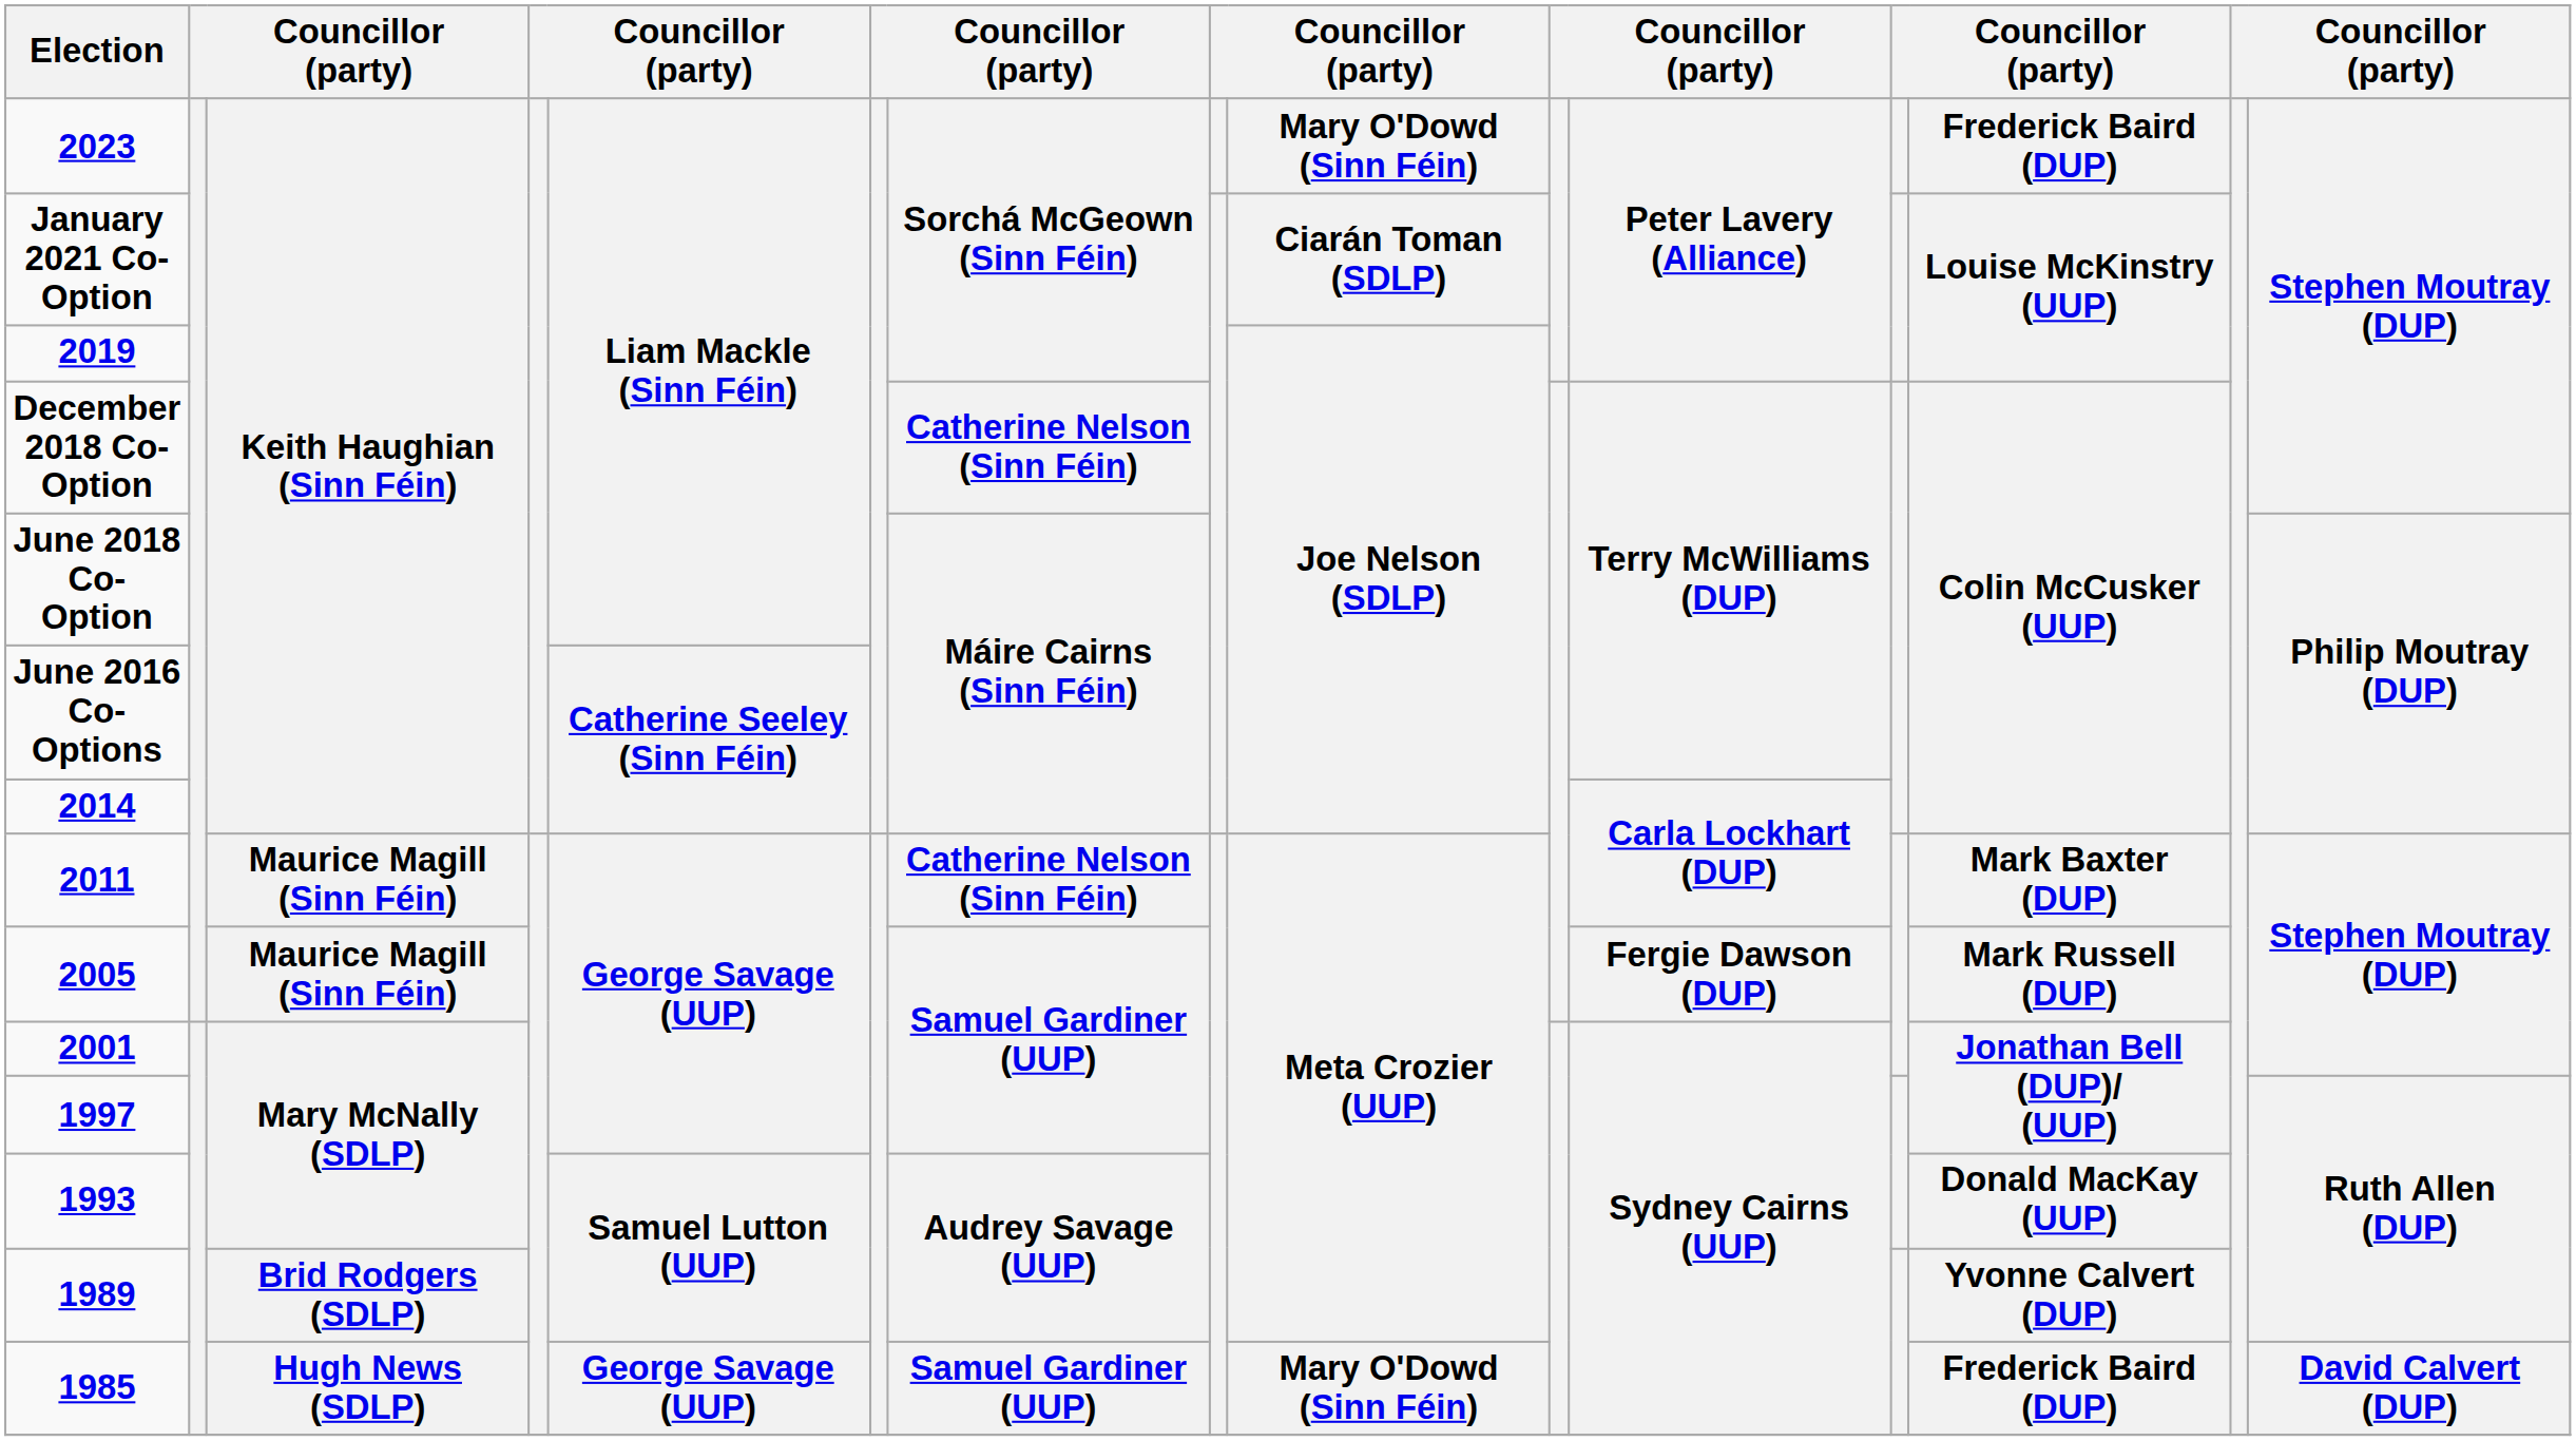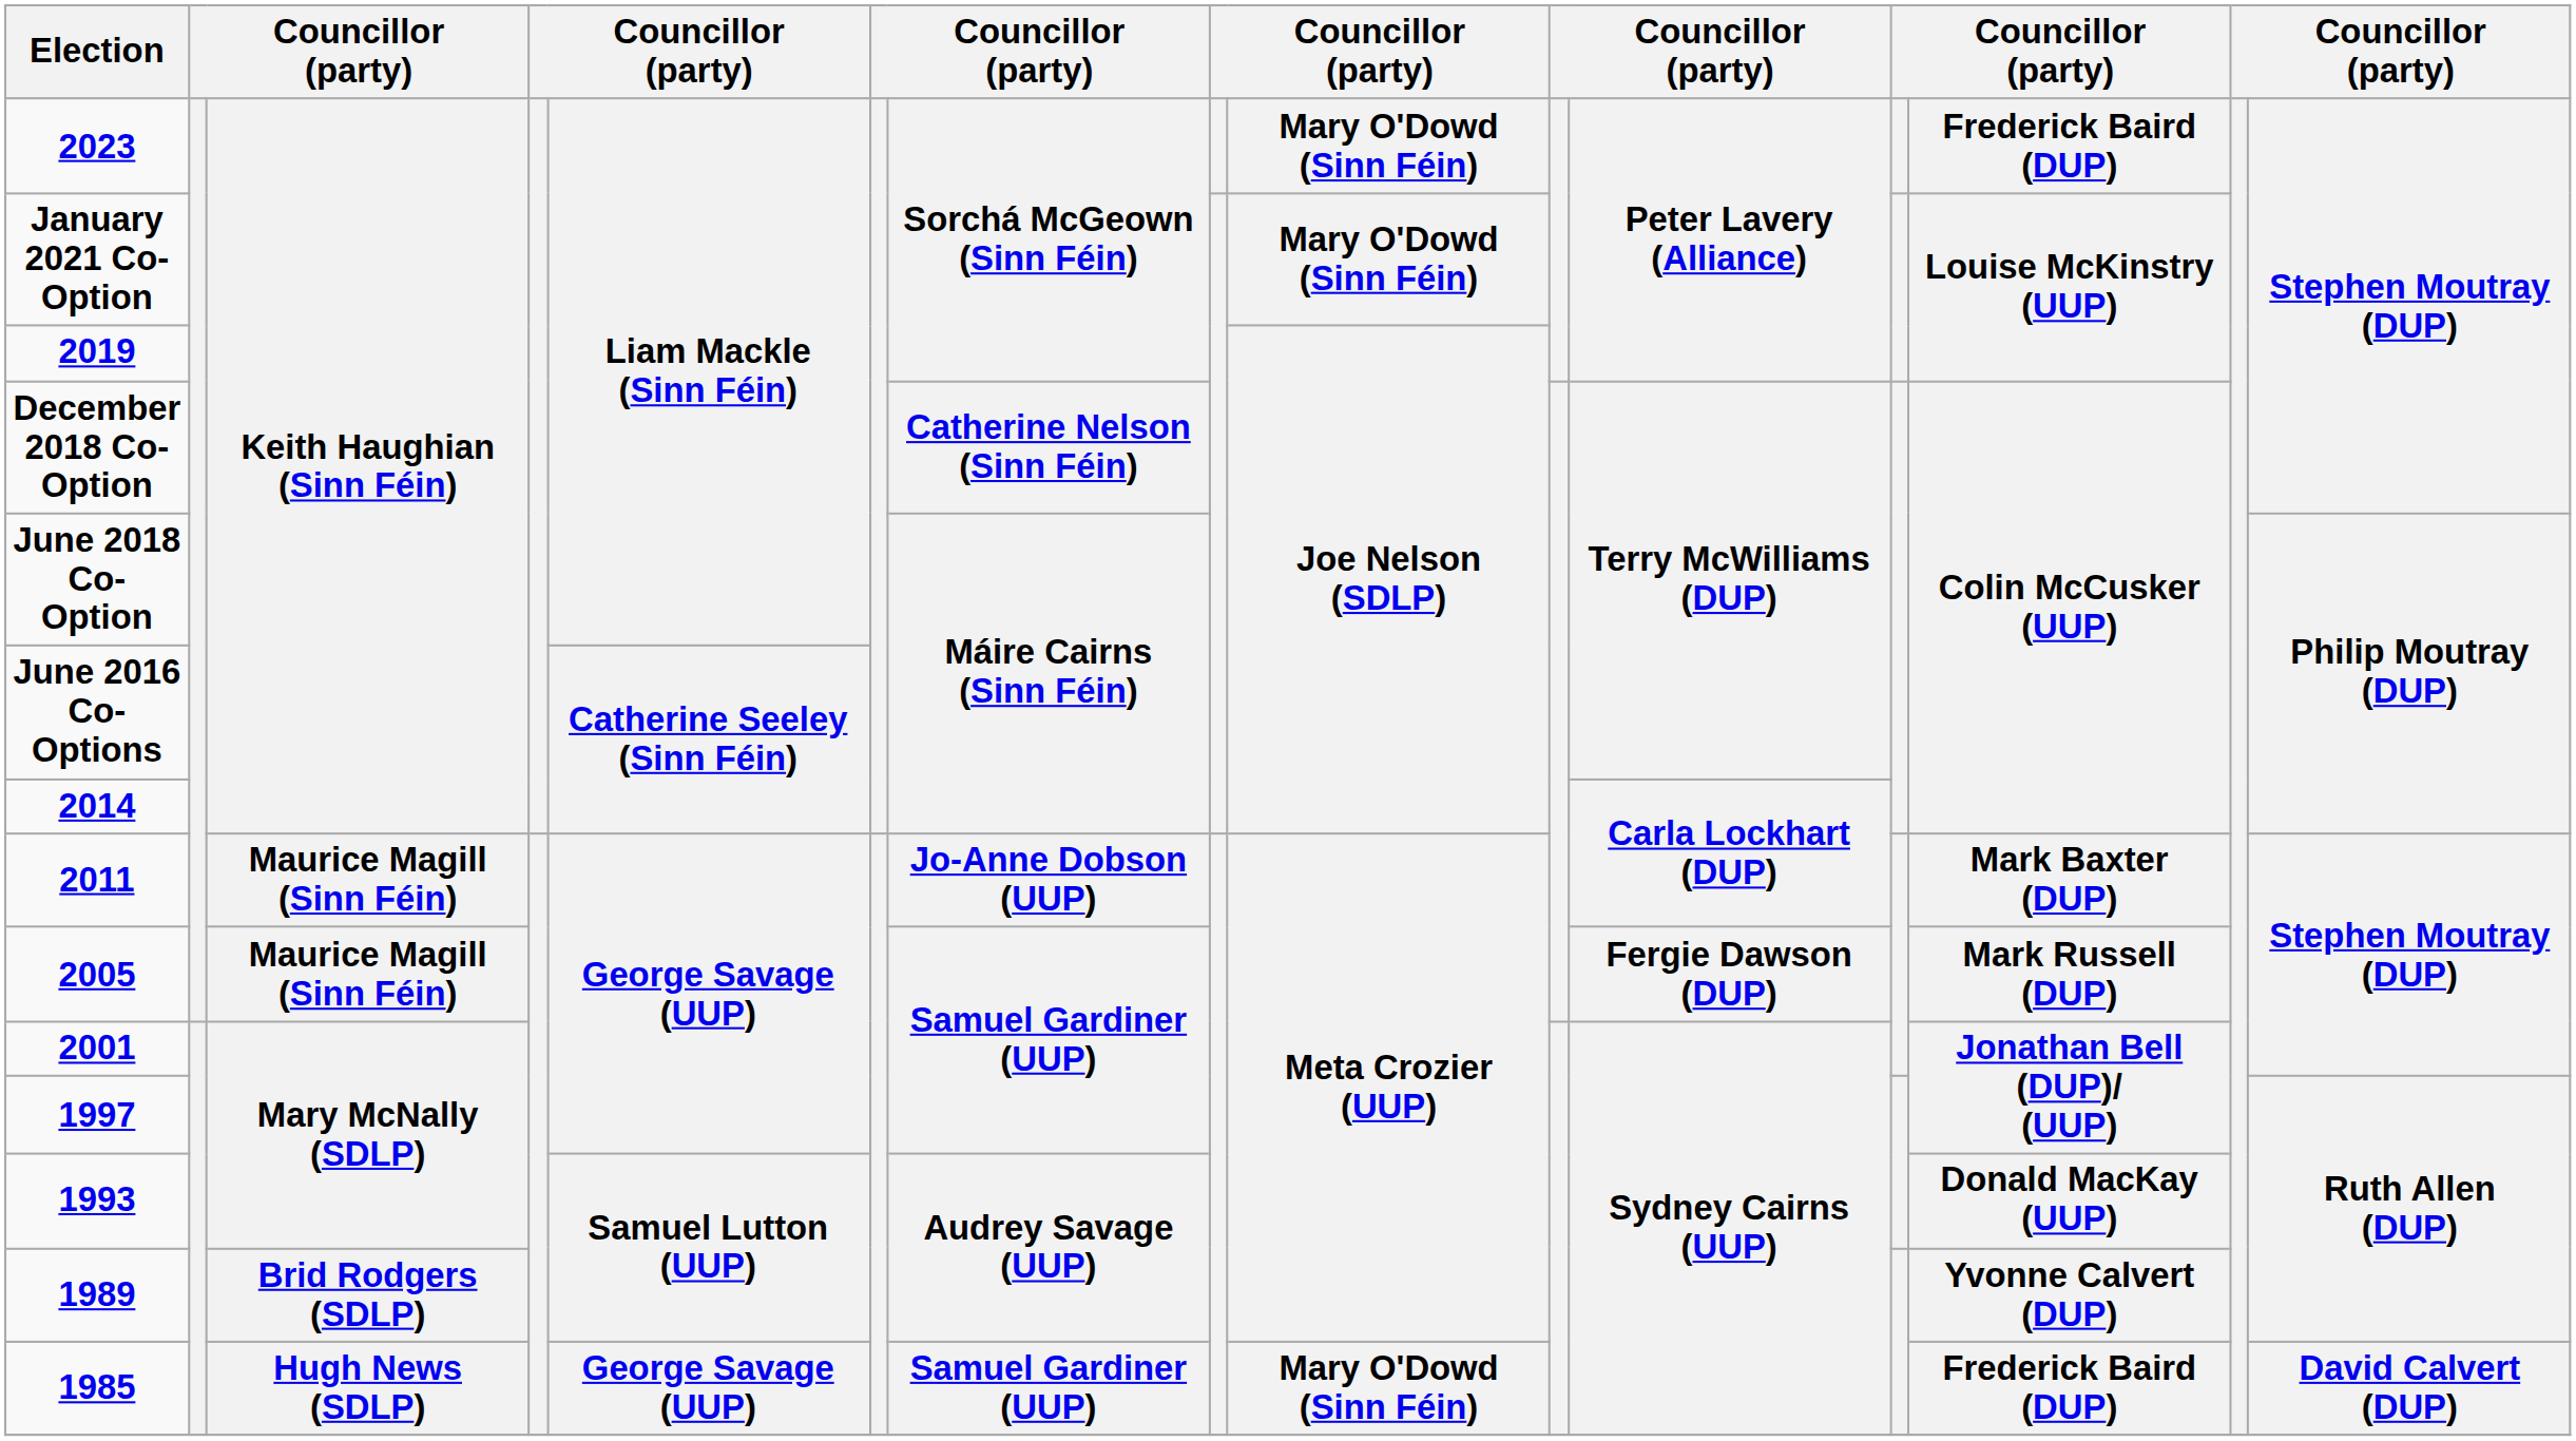January 2021 Co-Option | column 9: Ciarán Toman (SDLP) -> Mary O'Dowd (Sinn Féin)
2011 | column 7: Catherine Nelson (Sinn Féin) -> Jo-Anne Dobson (UUP)
